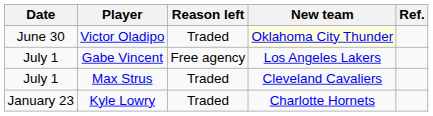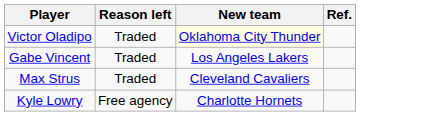- column: Date | June 30 | July 1 | July 1 | January 23
Gabe Vincent | Reason left: Free agency -> Traded
Kyle Lowry | Reason left: Traded -> Free agency
